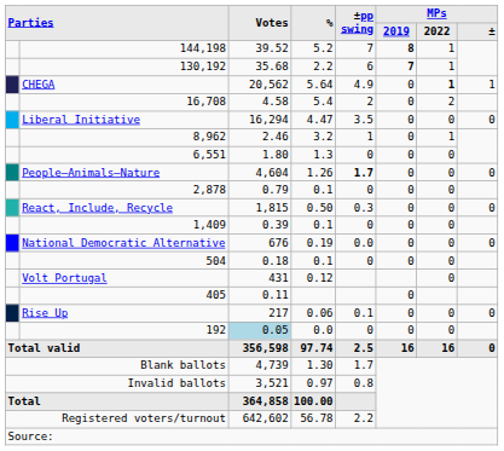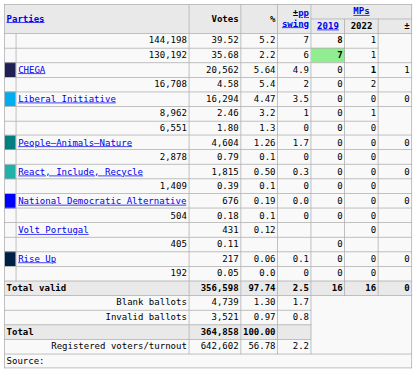130,192 | MPs / 2019: no background -> lightgreen background
People–Animals–Nature | ±pp swing: bold -> normal
192 | Votes: lightblue background -> no background
